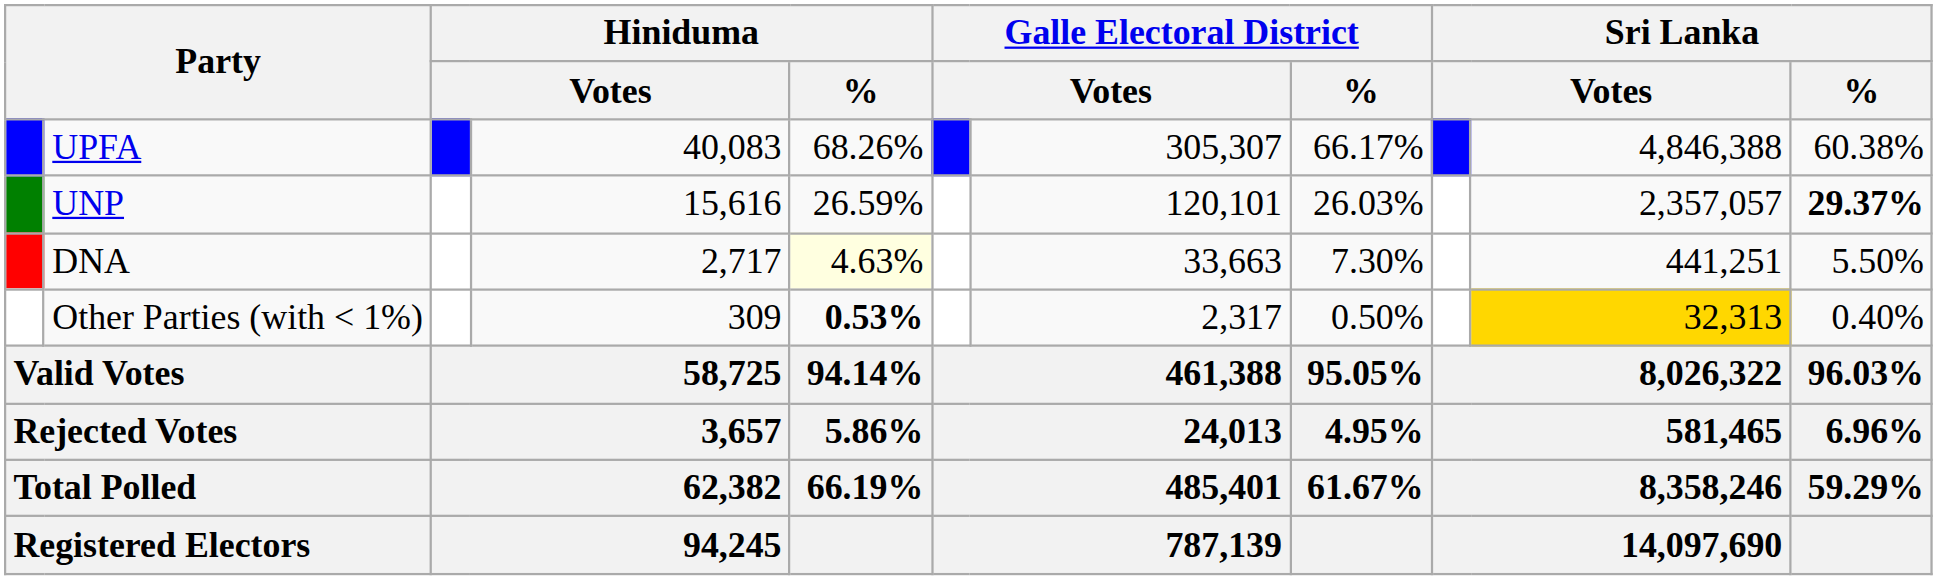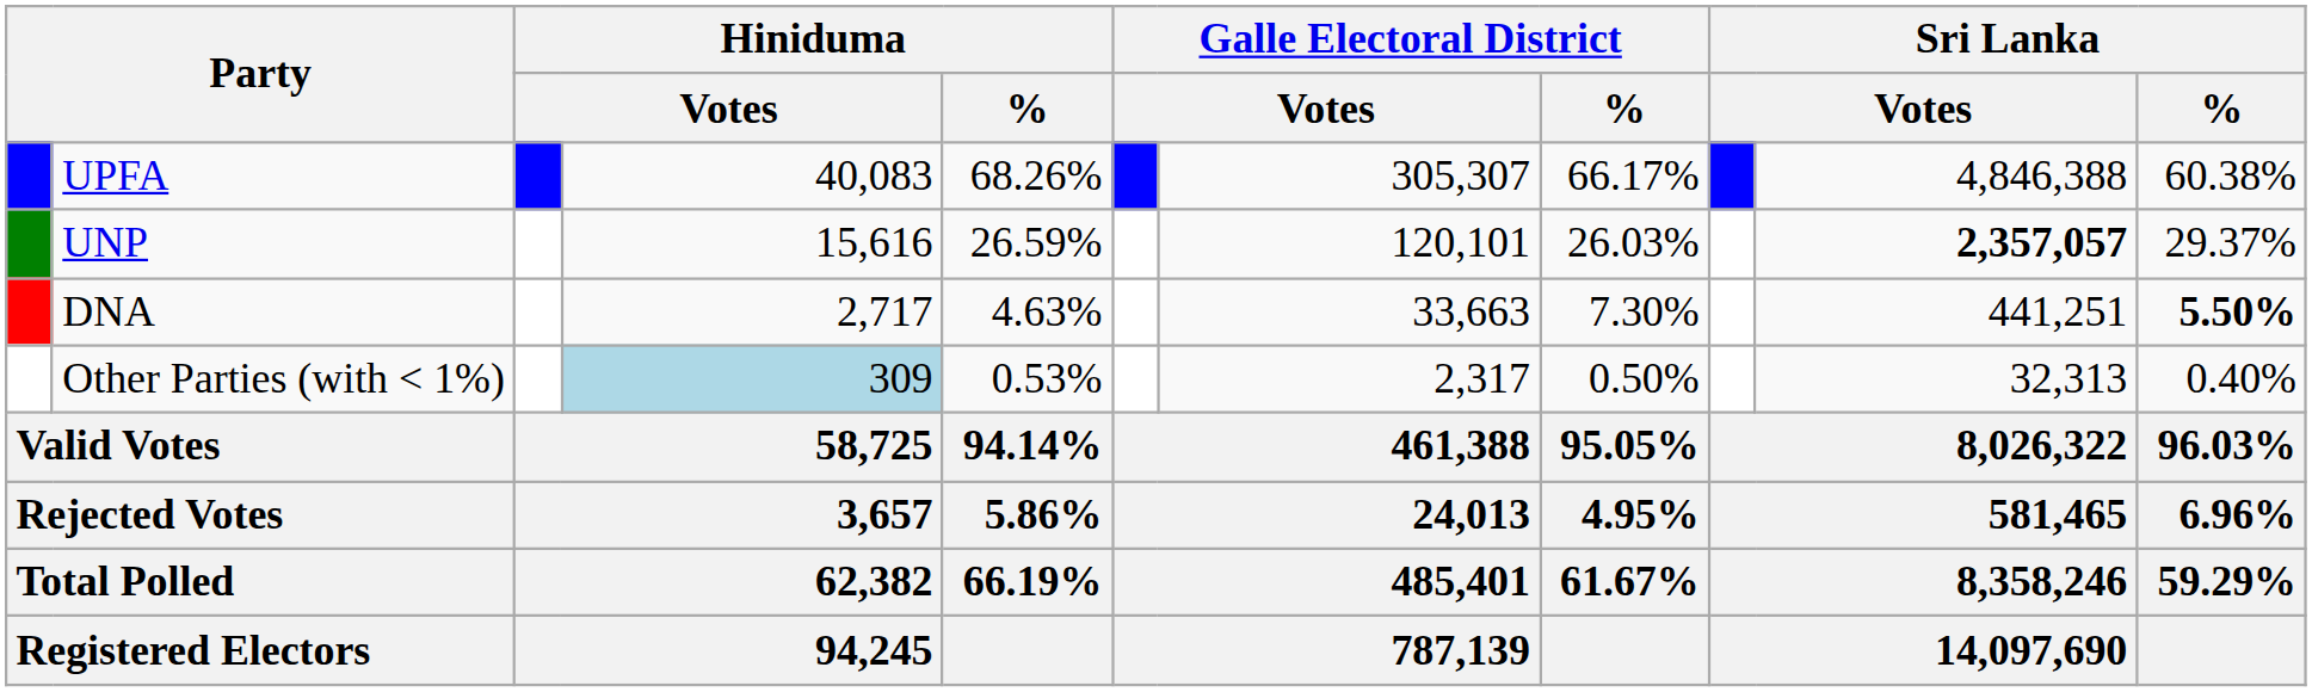UNP | column 10: normal -> bold
UNP | Sri Lanka / %: bold -> normal
DNA | Hiniduma / %: lightyellow background -> no background
DNA | Sri Lanka / %: normal -> bold
Other Parties (with < 1%) | column 4: no background -> lightblue background
Other Parties (with < 1%) | Hiniduma / %: bold -> normal
Other Parties (with < 1%) | column 10: gold background -> no background
